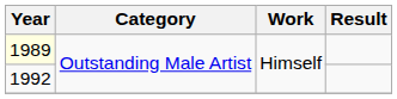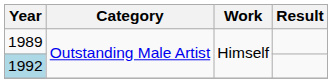1989 | Year: lightyellow background -> no background
1992 | Year: no background -> lightblue background
